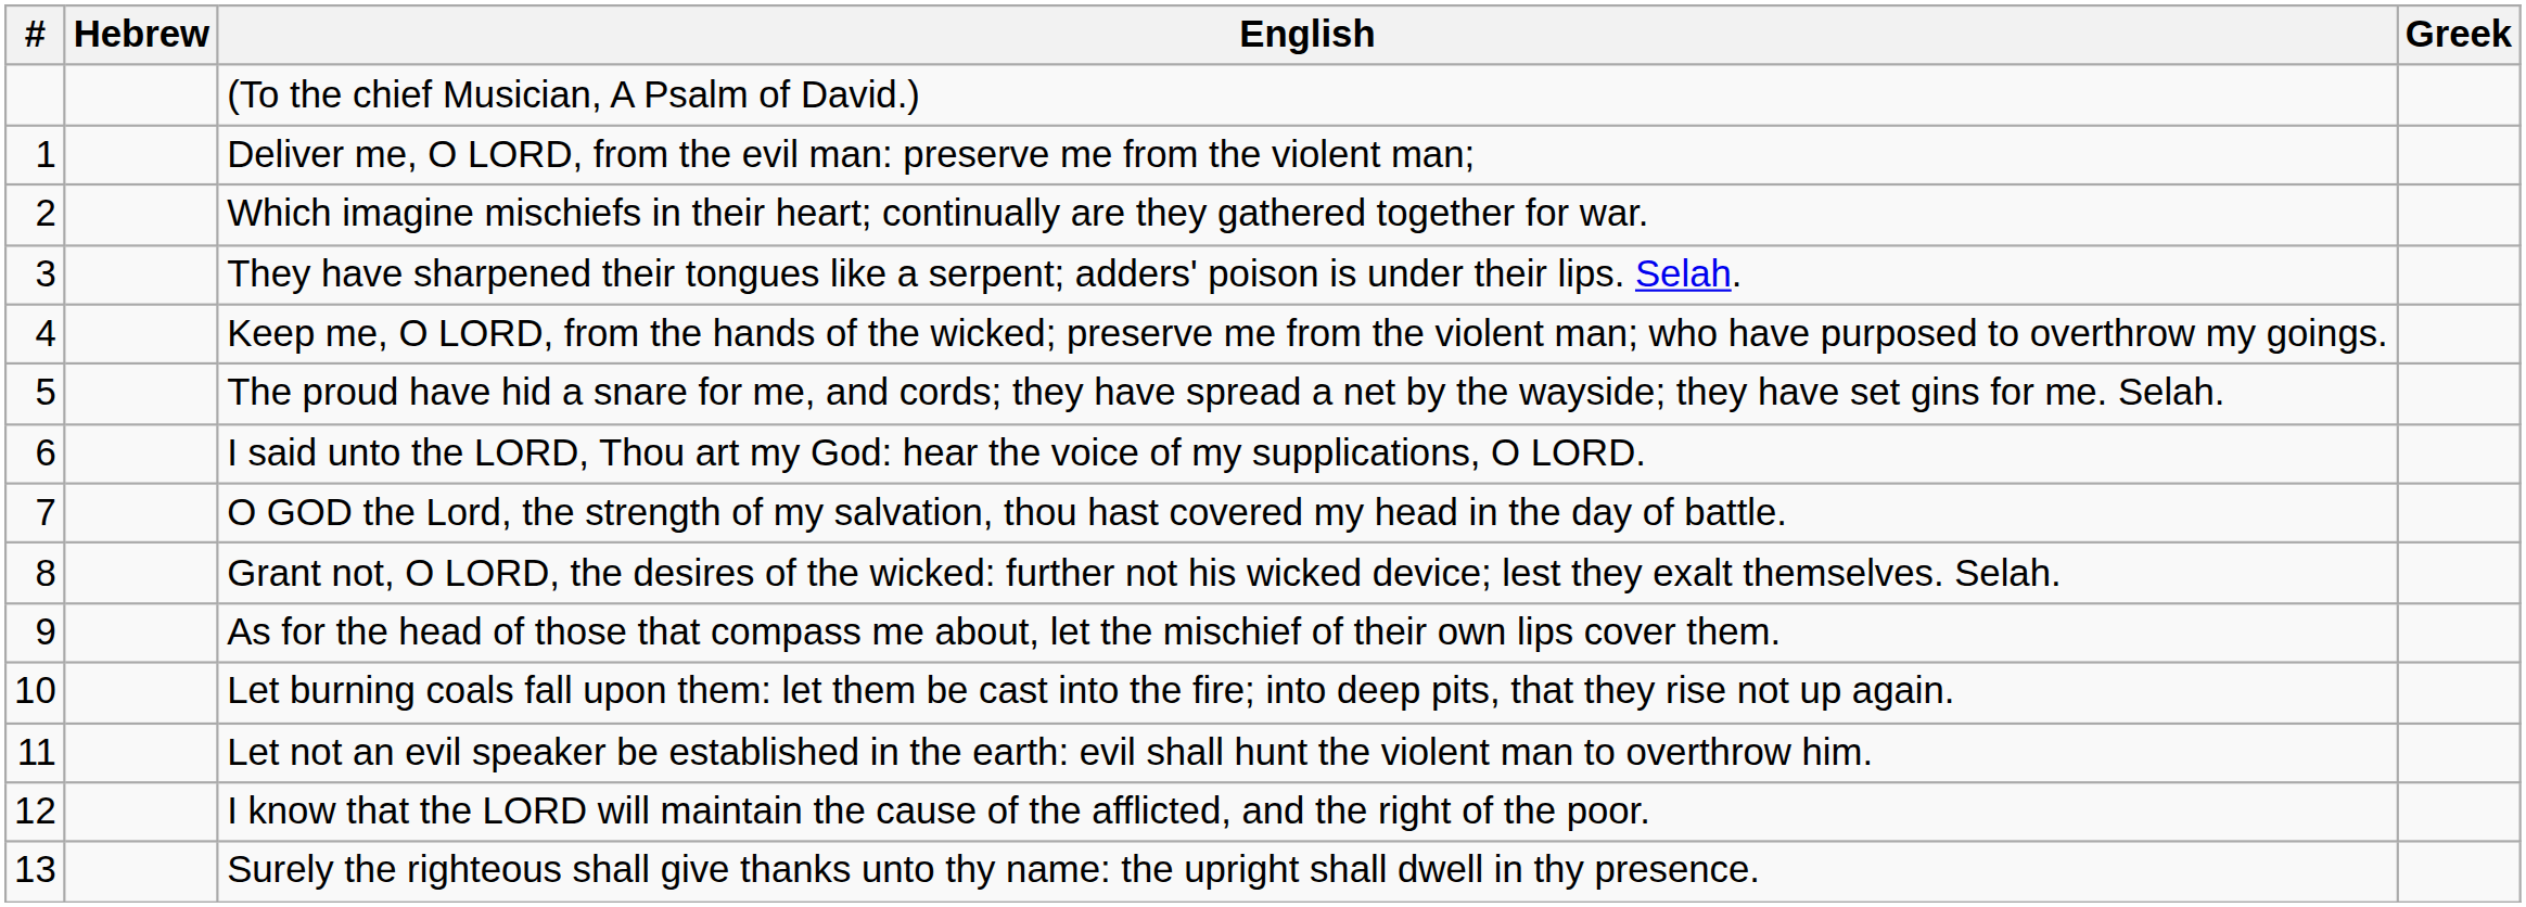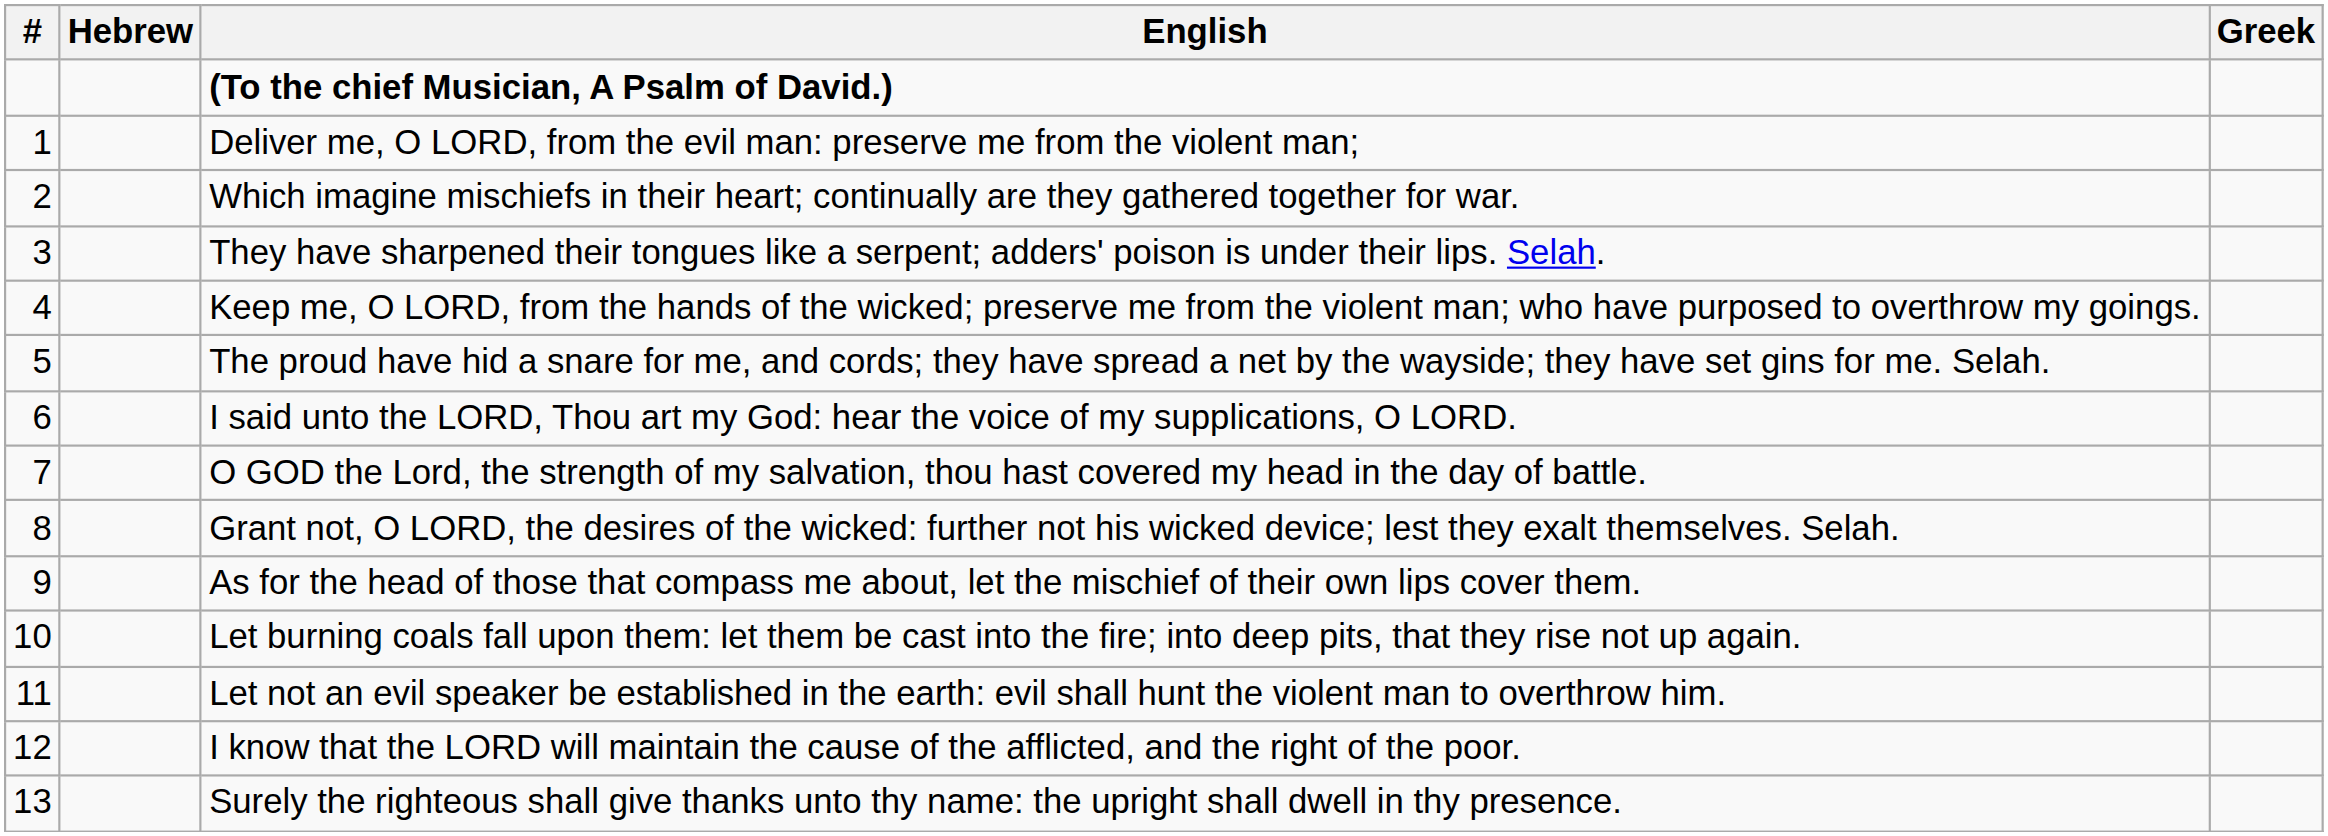(To the chief Musician, A Psalm of David.) | English: normal -> bold
